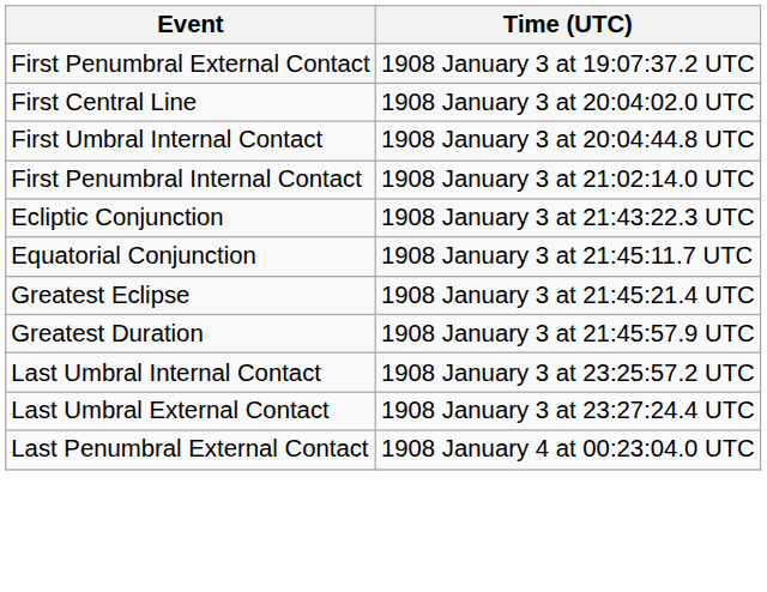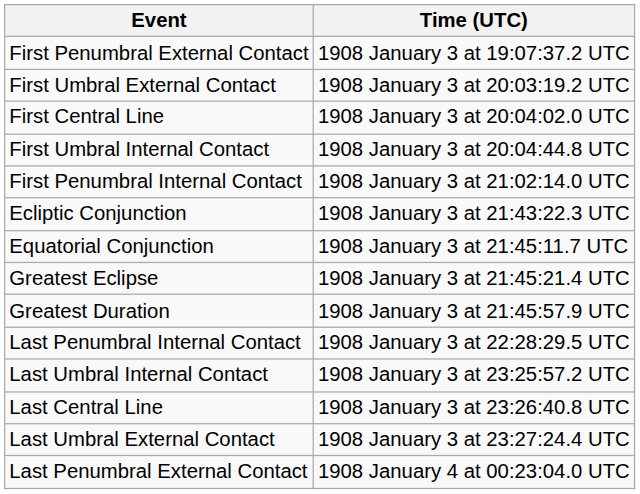+ row: First Umbral External Contact | 1908 January 3 at 20:03:19.2 UTC
+ row: Last Penumbral Internal Contact | 1908 January 3 at 22:28:29.5 UTC
+ row: Last Central Line | 1908 January 3 at 23:26:40.8 UTC
